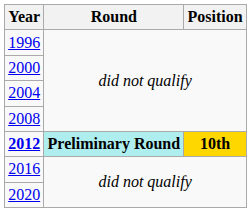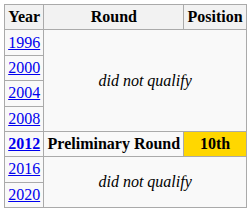2012 | Round: paleturquoise background -> no background
